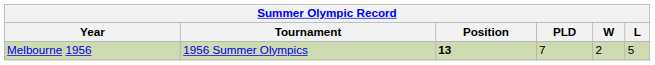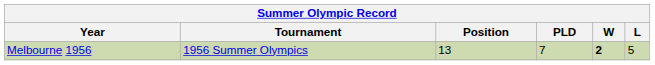Melbourne 1956 | Position: bold -> normal
Melbourne 1956 | W: normal -> bold
